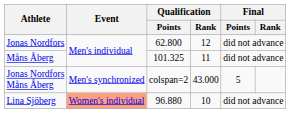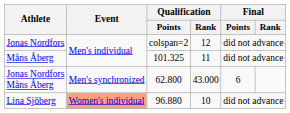Jonas Nordfors | Qualification / Points: 62.800 -> colspan=2
Jonas Nordfors Måns Åberg | Qualification / Points: colspan=2 -> 62.800
Jonas Nordfors Måns Åberg | Final / Points: 5 -> 6
